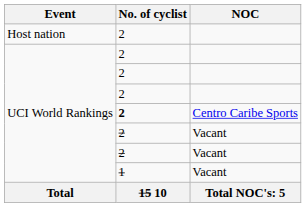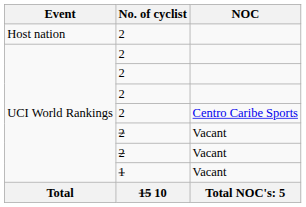Centro Caribe Sports | No. of cyclist: bold -> normal
